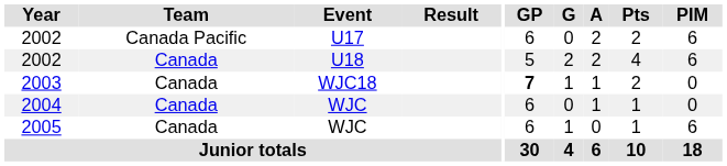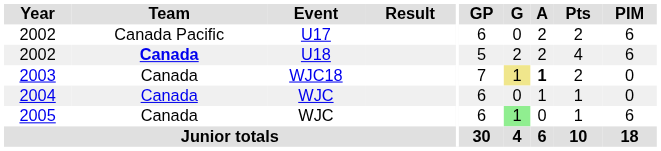2002 / U18 | Team: normal -> bold
2003 | GP: bold -> normal
2003 | G: no background -> khaki background
2003 | A: normal -> bold
2005 | G: no background -> lightgreen background
